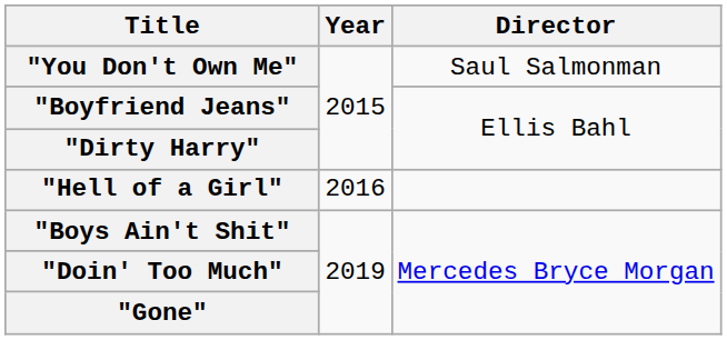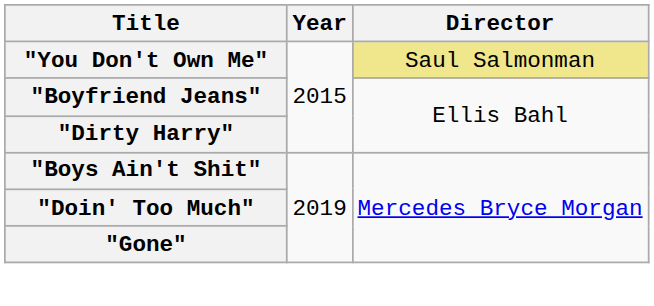"You Don't Own Me" | Director: no background -> khaki background
- row: "Hell of a Girl" | 2016
